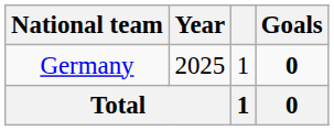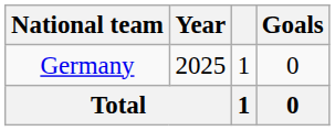Germany | Goals: bold -> normal
